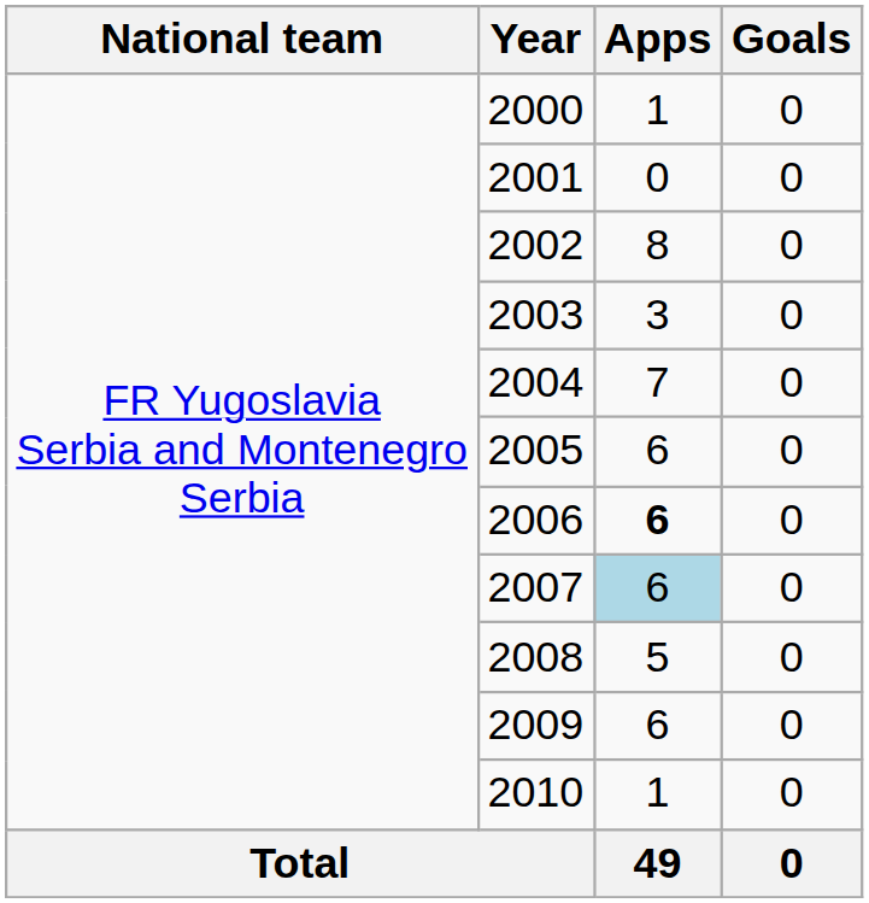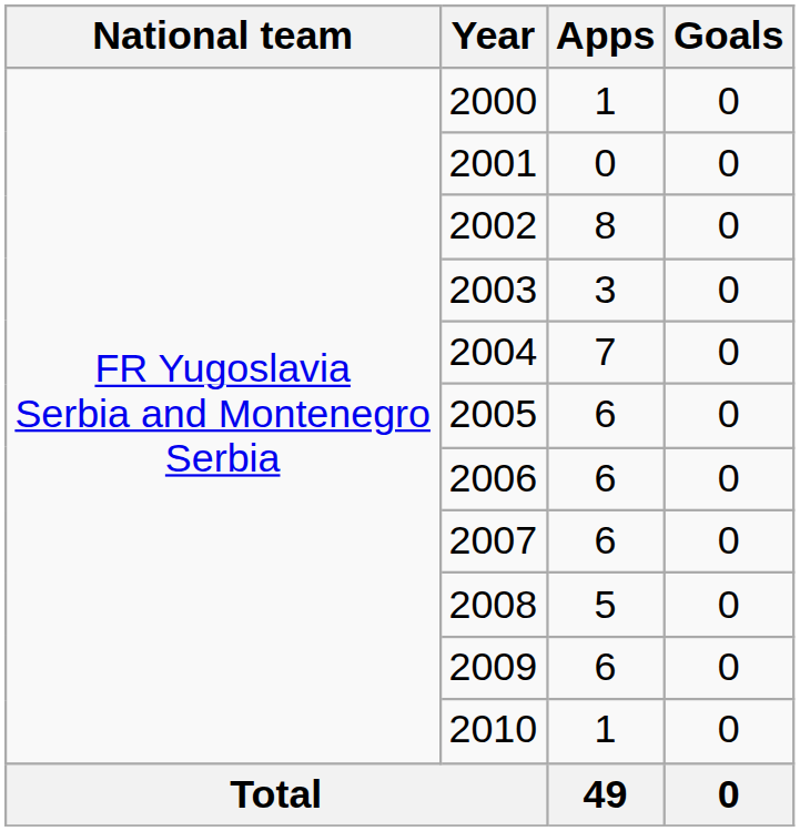2006 | Apps: bold -> normal
2007 | Apps: lightblue background -> no background
